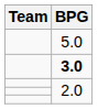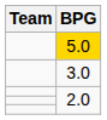row 2 | BPG: no background -> gold background
row 3 | BPG: bold -> normal
